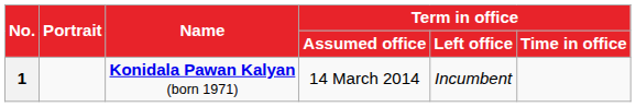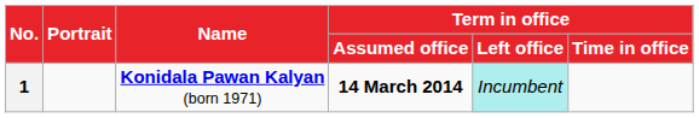1 | Term in office / Assumed office: normal -> bold
1 | Term in office / Left office: no background -> paleturquoise background
